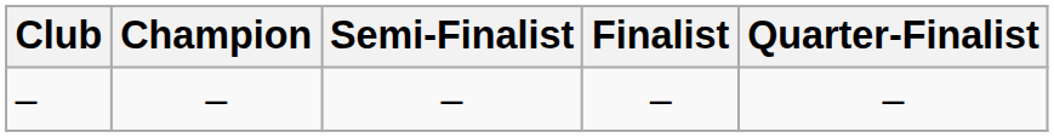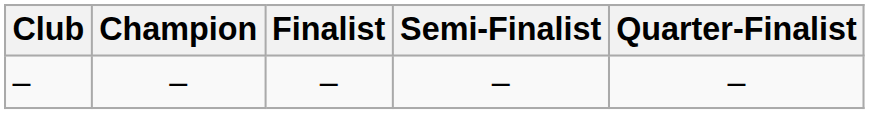columns swapped: Finalist <-> Semi-Finalist
